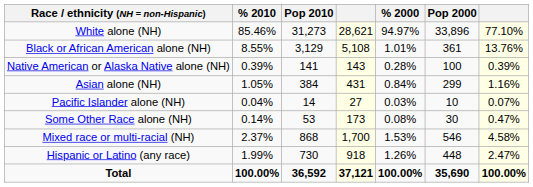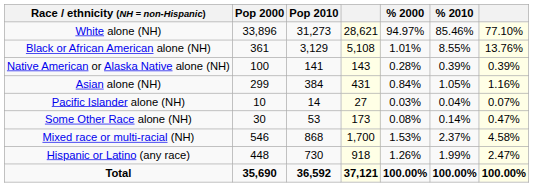columns swapped: Pop 2000 <-> % 2010
